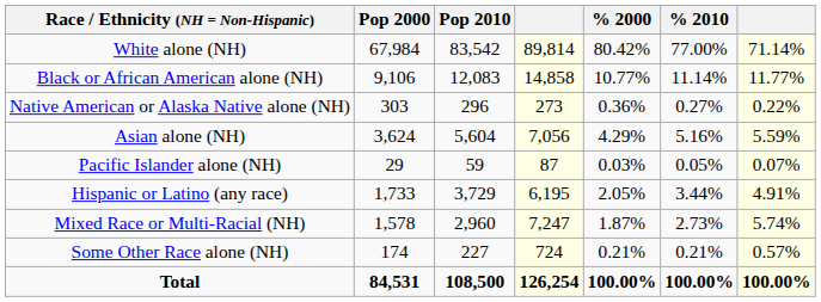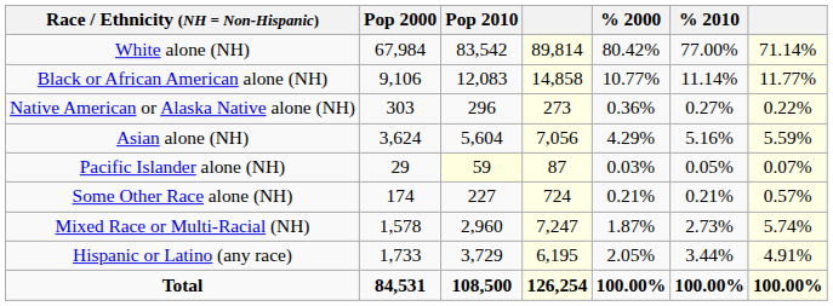Pacific Islander alone (NH) | Pop 2010: no background -> lightyellow background
rows swapped: Some Other Race alone (NH) <-> Hispanic or Latino (any race)
